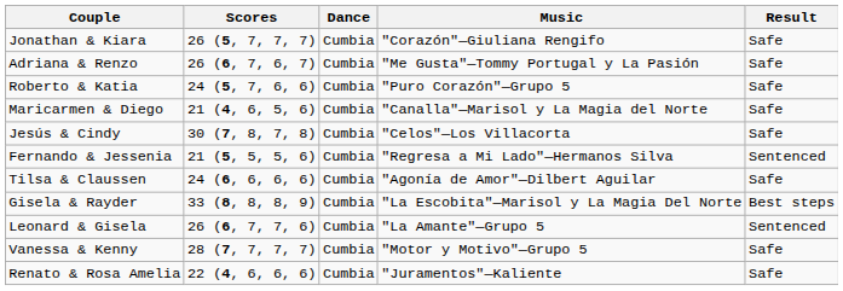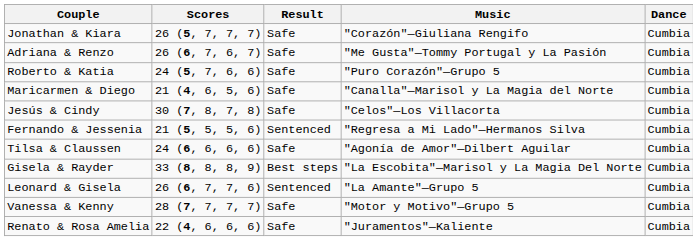columns swapped: Dance <-> Result
